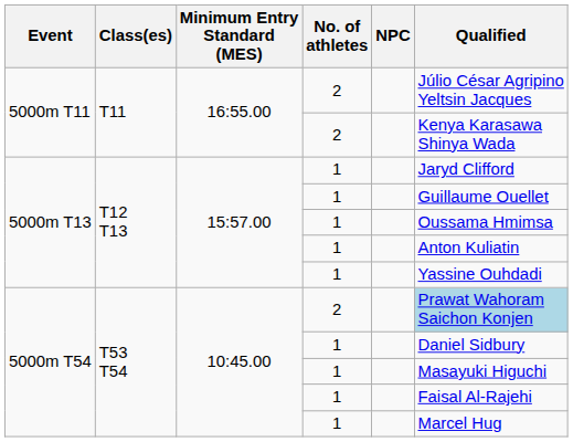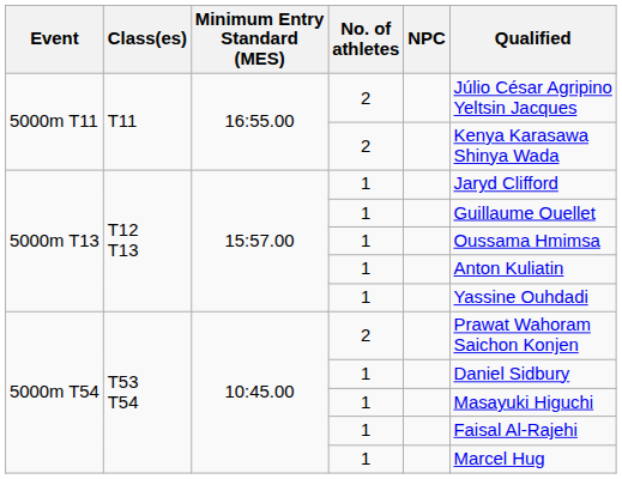5000m T54 / 2 | Qualified: lightblue background -> no background
